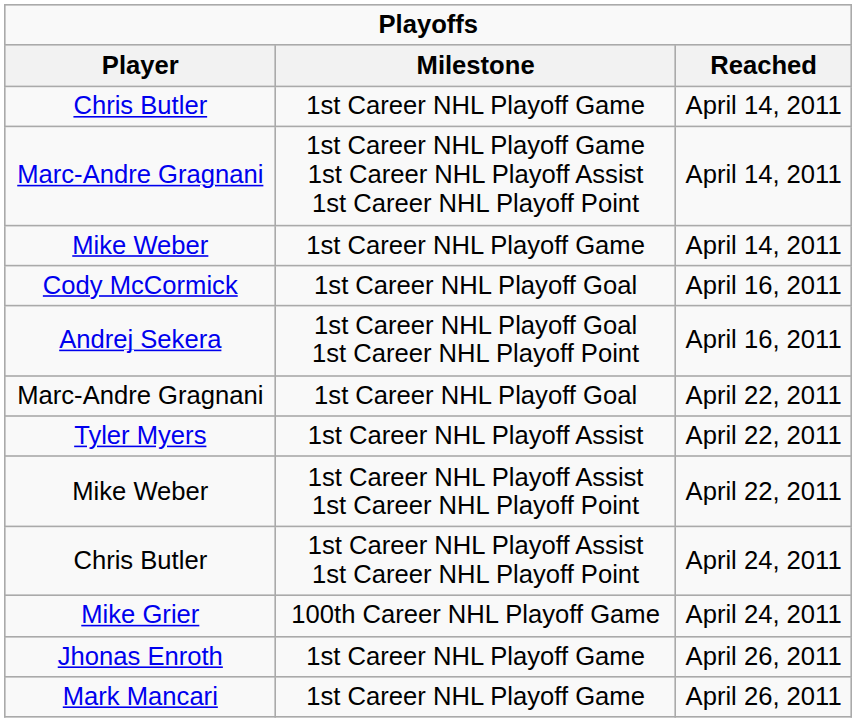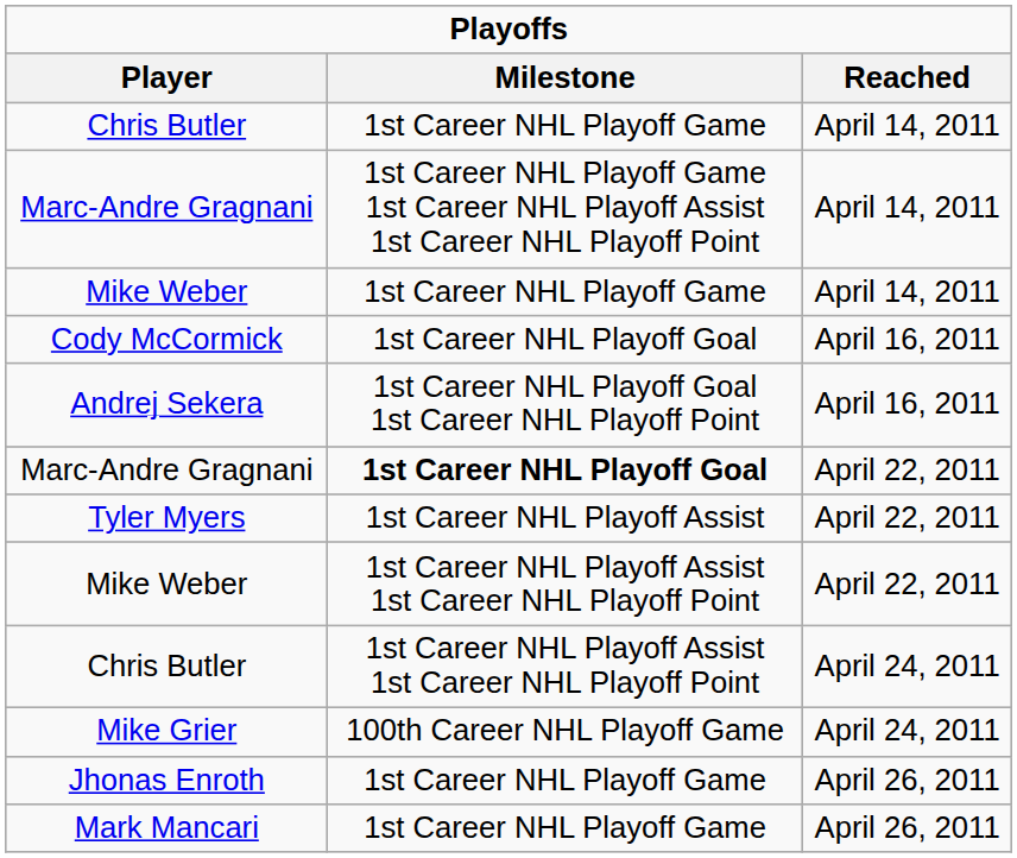row 8 | Milestone: normal -> bold
